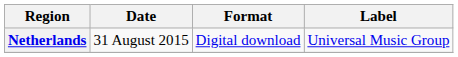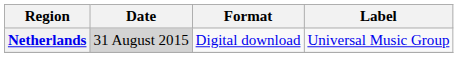Netherlands | Date: no background -> lightgrey background
